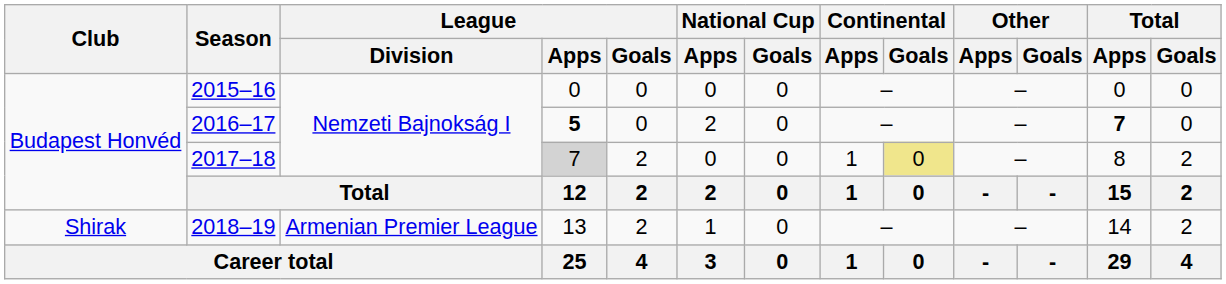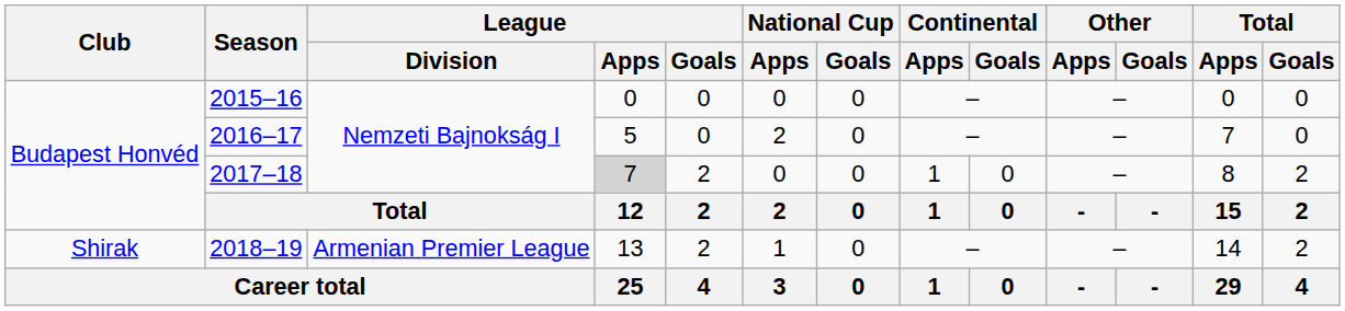2016–17 | League / Apps: bold -> normal
2016–17 | Total / Apps: bold -> normal
2017–18 | Continental / Goals: khaki background -> no background
